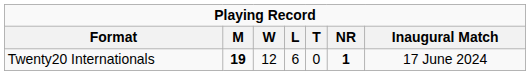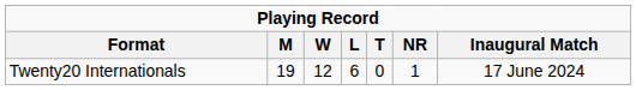Twenty20 Internationals | M: bold -> normal
Twenty20 Internationals | NR: bold -> normal
